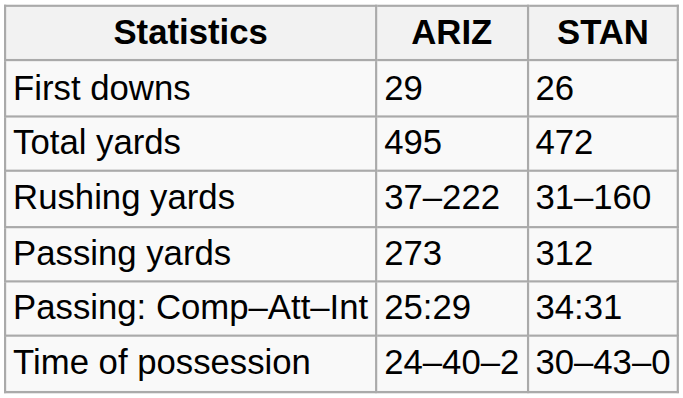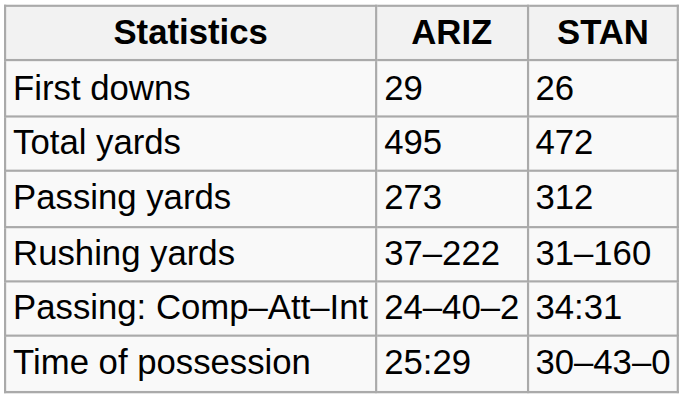rows swapped: Rushing yards <-> Passing yards
Passing: Comp–Att–Int | ARIZ: 25:29 -> 24–40–2
Time of possession | ARIZ: 24–40–2 -> 25:29
